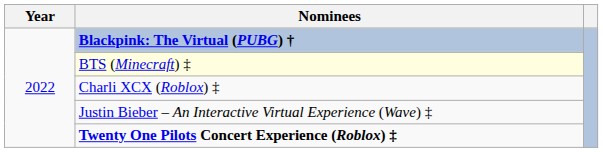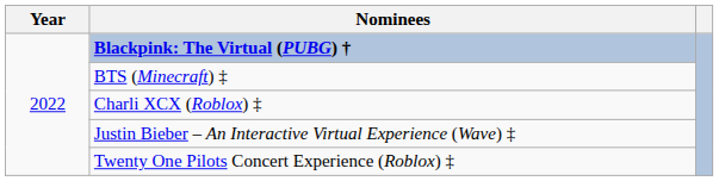BTS (Minecraft) ‡ | Nominees: lightyellow background -> no background
Twenty One Pilots Concert Experience (Roblox) ‡ | Nominees: bold -> normal
